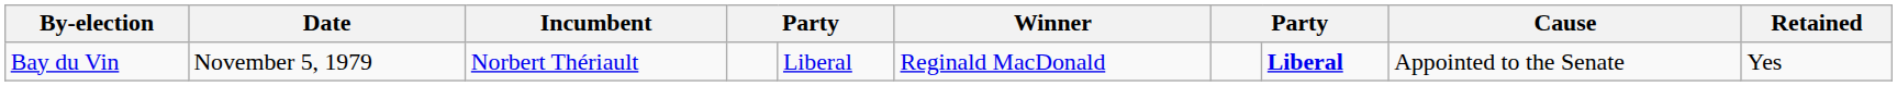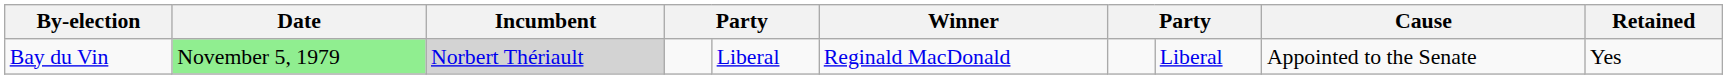Bay du Vin | Date: no background -> lightgreen background
Bay du Vin | Incumbent: no background -> lightgrey background
Bay du Vin | column 8: bold -> normal
